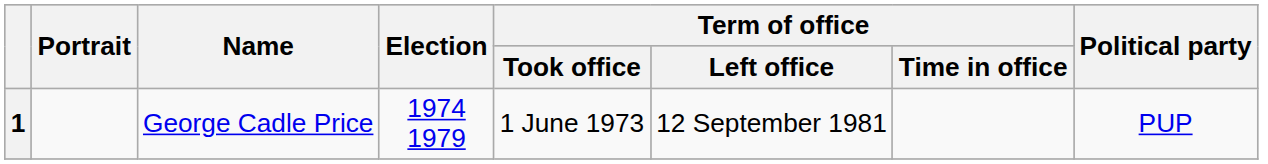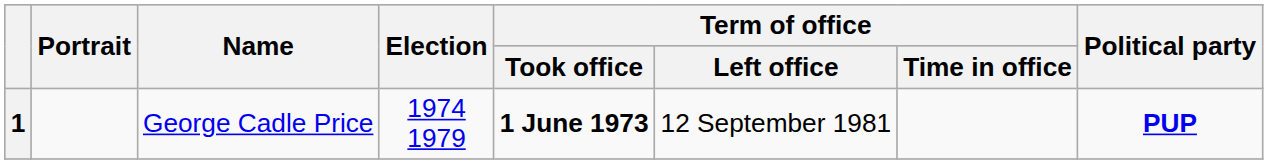1 | Term of office / Took office: normal -> bold
1 | Political party: normal -> bold
